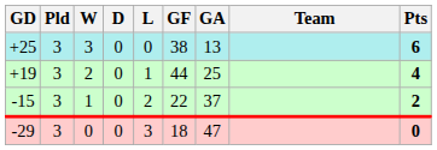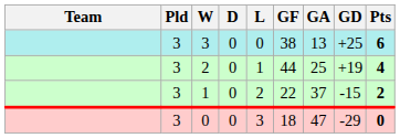columns swapped: Team <-> GD
